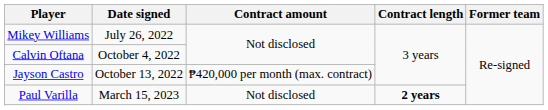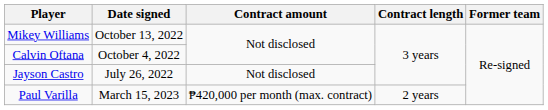Mikey Williams | Date signed: July 26, 2022 -> October 13, 2022
Jayson Castro | Date signed: October 13, 2022 -> July 26, 2022
Jayson Castro | Contract amount: ₱420,000 per month (max. contract) -> Not disclosed
Paul Varilla | Contract amount: Not disclosed -> ₱420,000 per month (max. contract)
Paul Varilla | Contract length: bold -> normal
